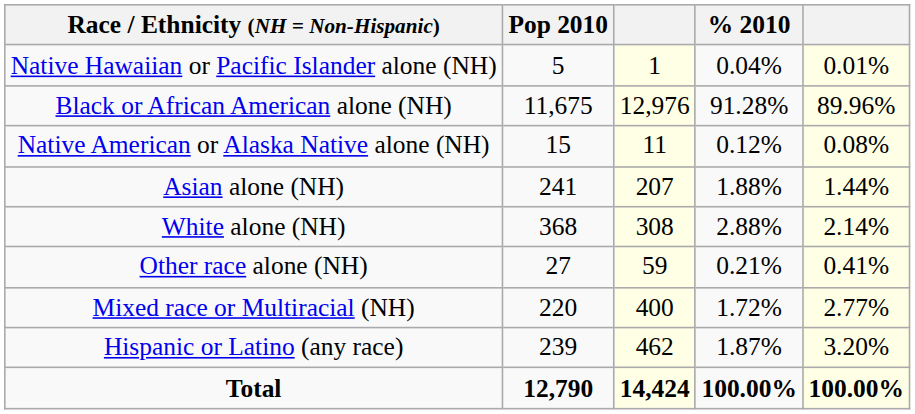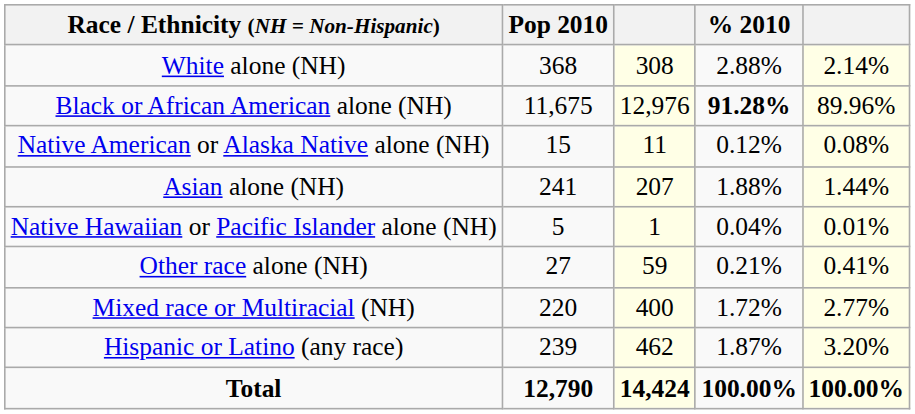rows swapped: White alone (NH) <-> Native Hawaiian or Pacific Islander alone (NH)
Black or African American alone (NH) | % 2010: normal -> bold
